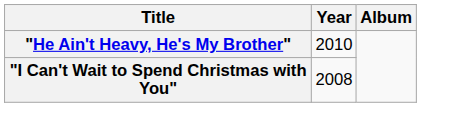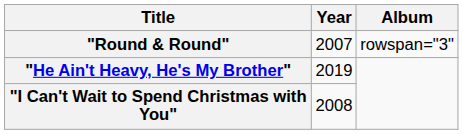+ row: "Round & Round" | 2007 | rowspan="3"
"He Ain't Heavy, He's My Brother" | Year: 2010 -> 2019
